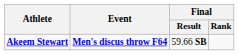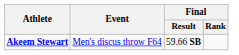Akeem Stewart | Event: bold -> normal
